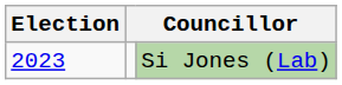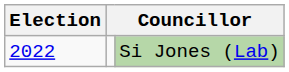Si Jones (Lab) | Election: 2023 -> 2022
